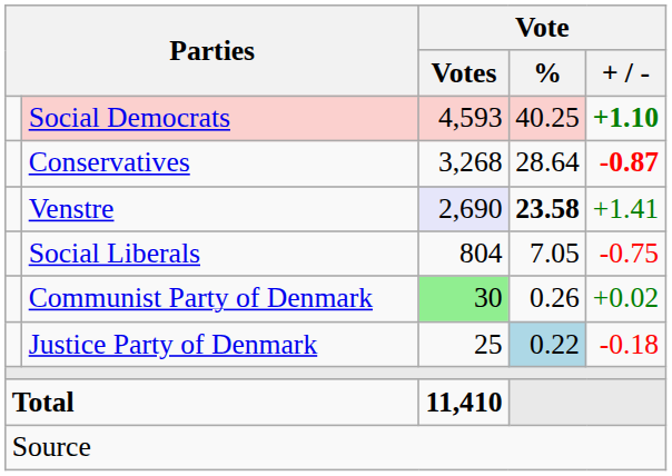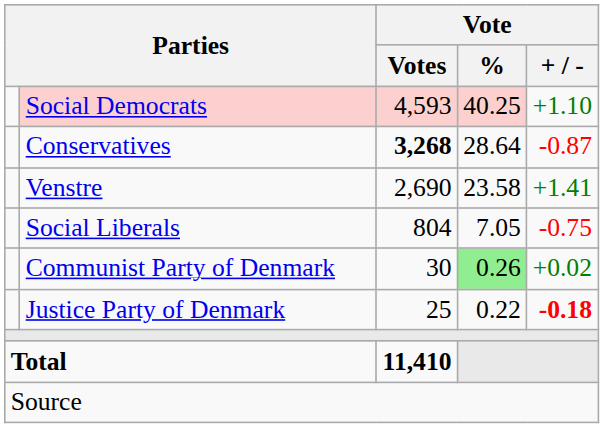Social Democrats | Vote / + / -: bold -> normal
Conservatives | Vote / Votes: normal -> bold
Conservatives | Vote / + / -: bold -> normal
Venstre | Vote / Votes: lavender background -> no background
Venstre | Vote / %: bold -> normal
Communist Party of Denmark | Vote / Votes: lightgreen background -> no background
Communist Party of Denmark | Vote / %: no background -> lightgreen background
Justice Party of Denmark | Vote / %: lightblue background -> no background
Justice Party of Denmark | Vote / + / -: normal -> bold
